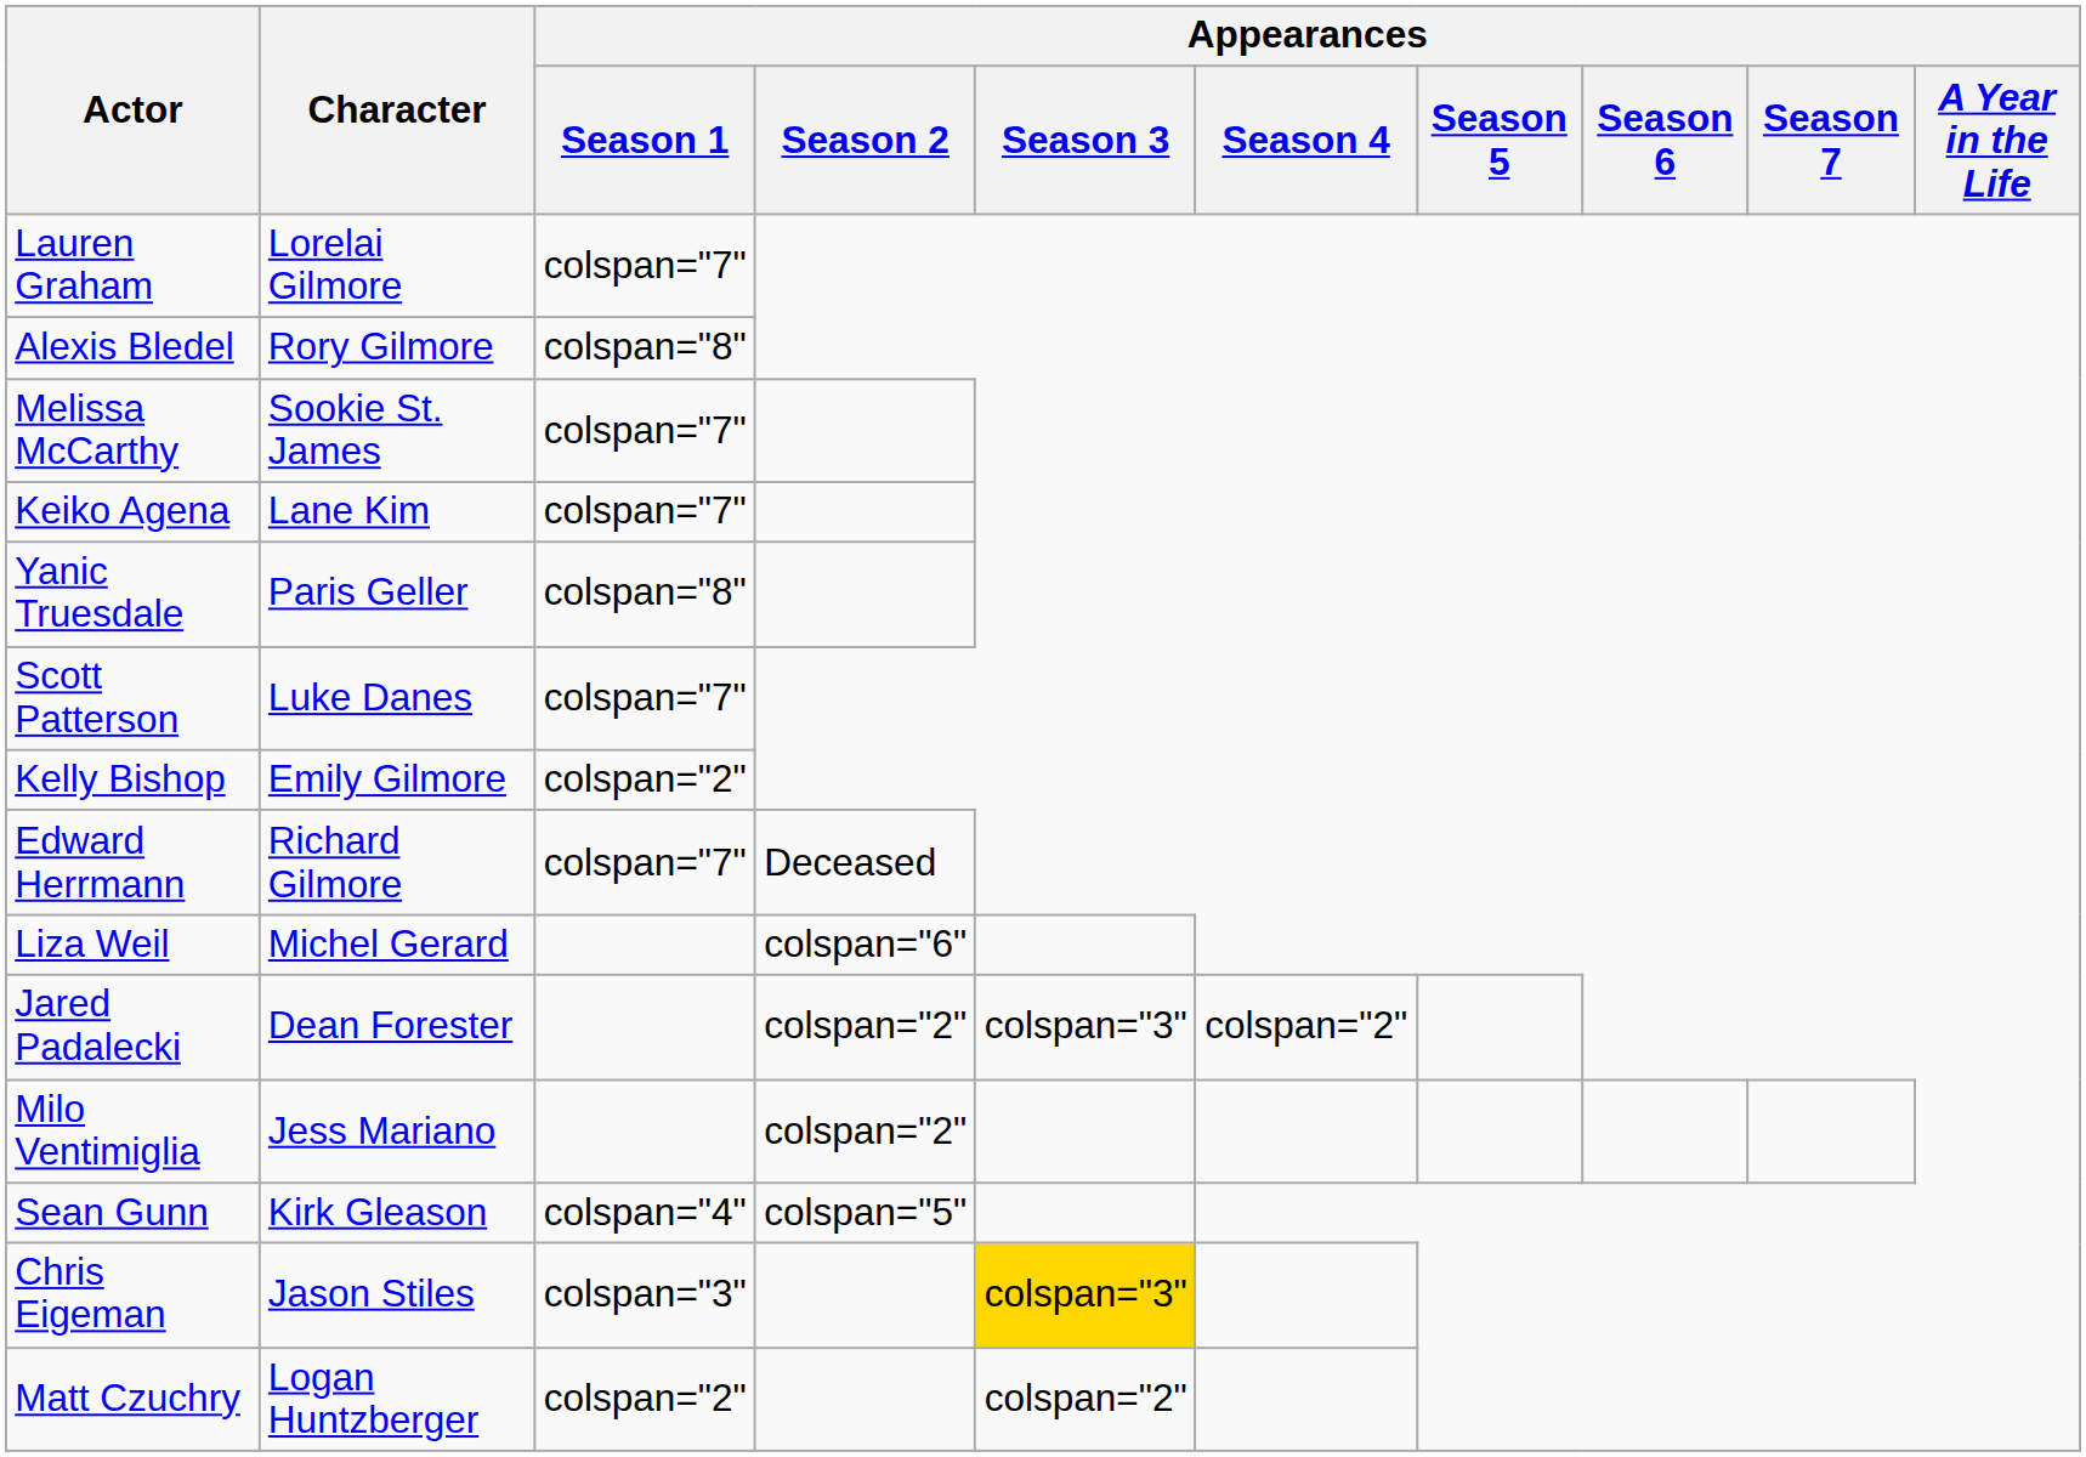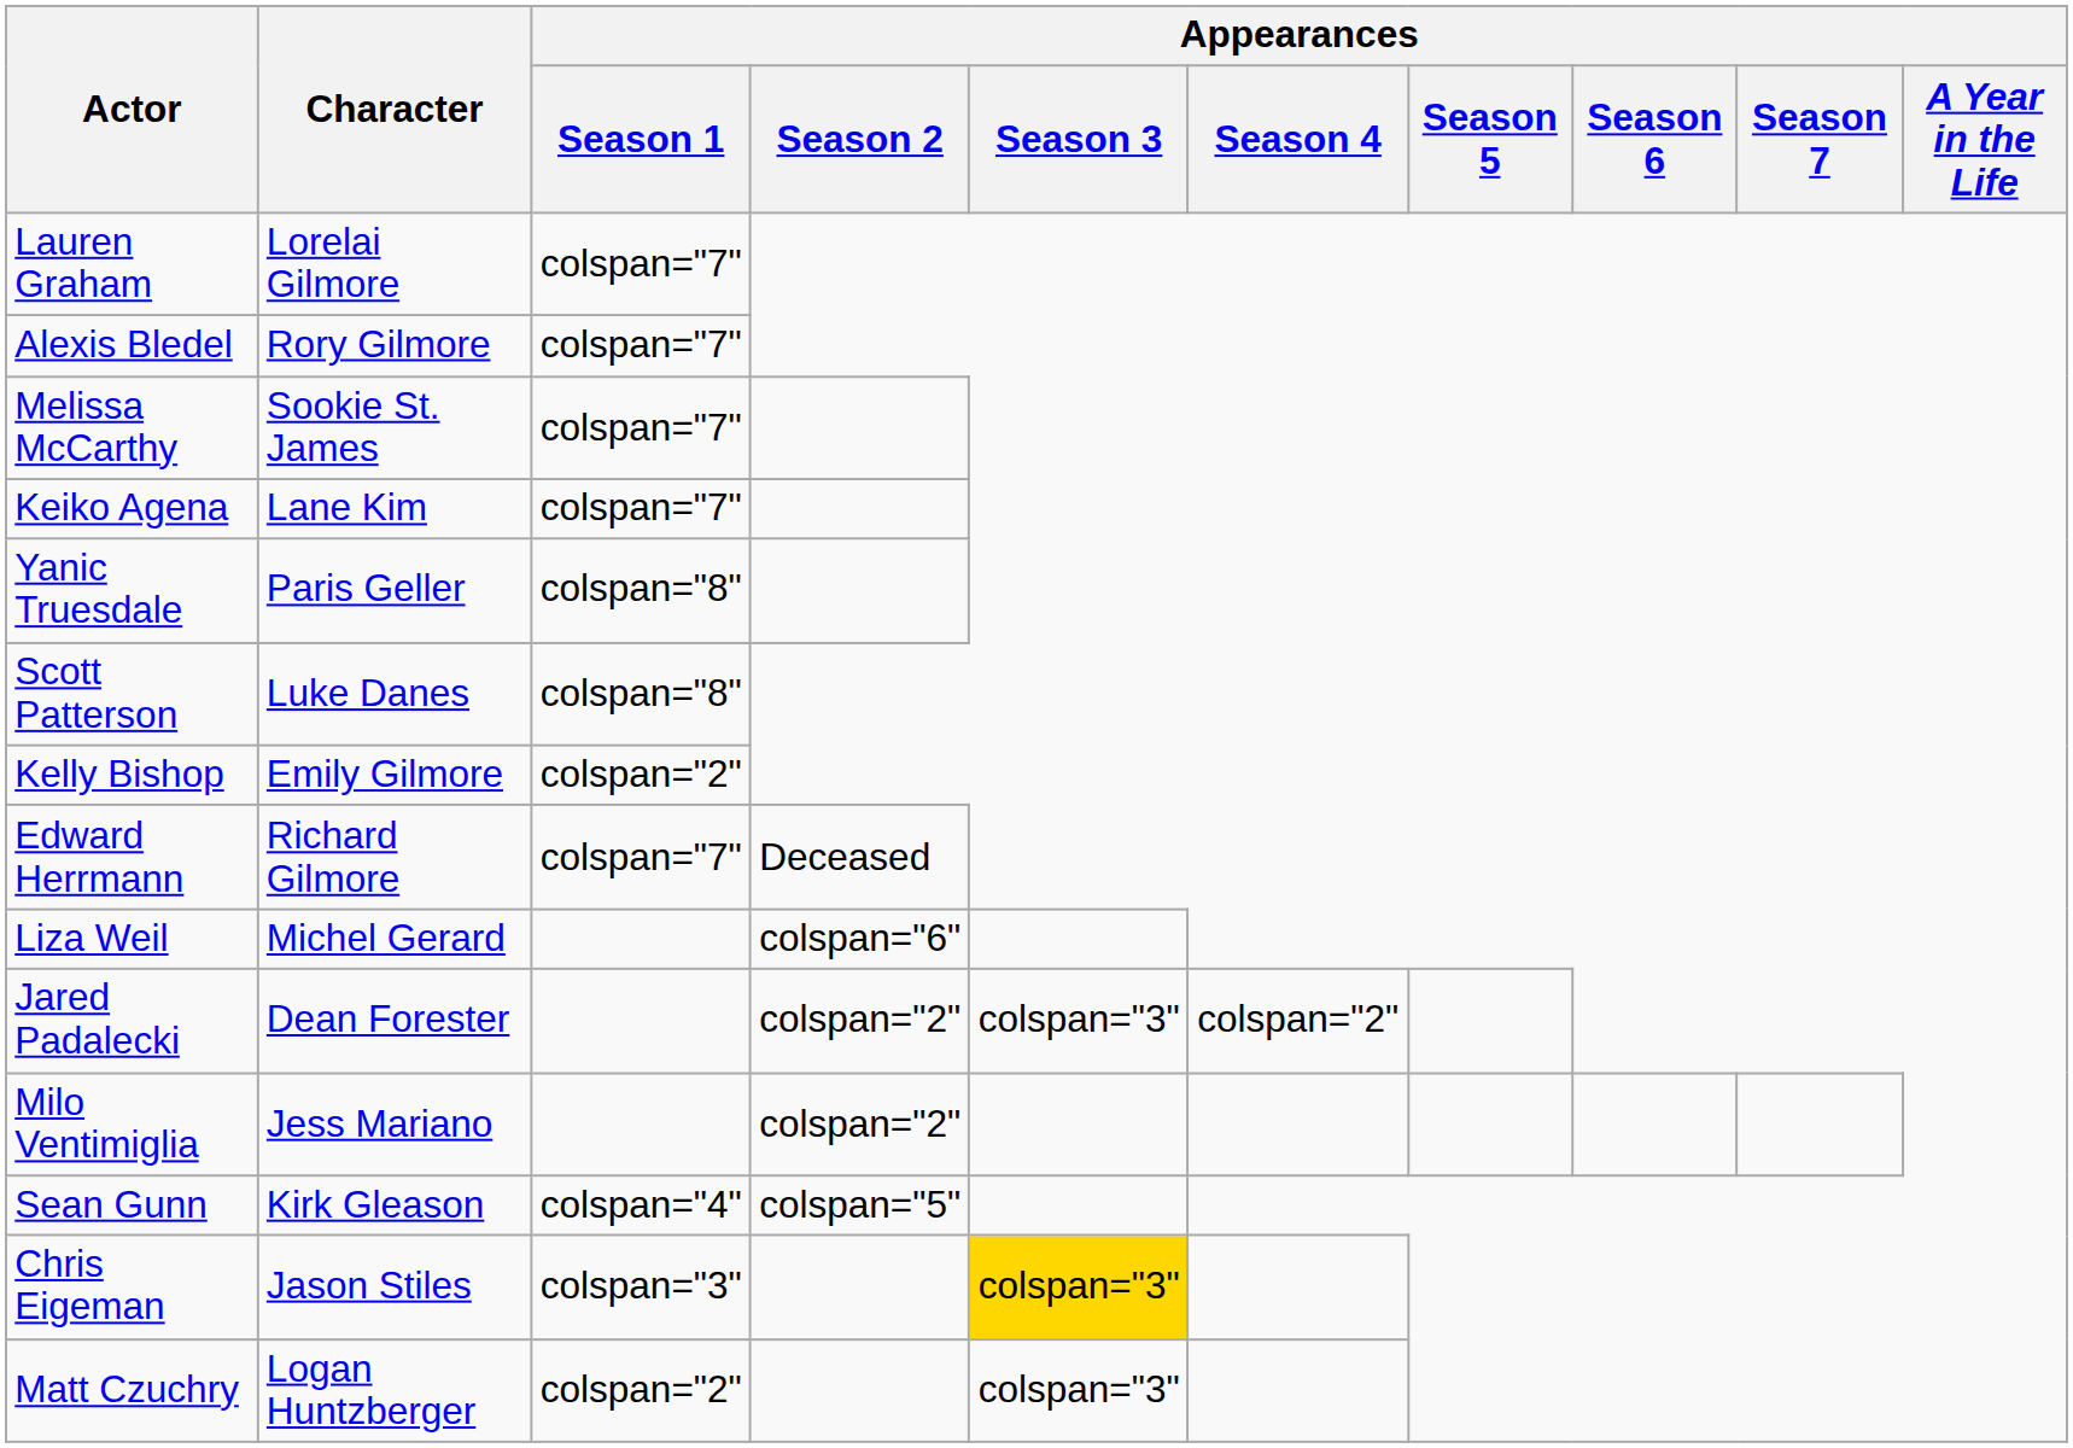Alexis Bledel | Appearances / Season 1: colspan="8" -> colspan="7"
Scott Patterson | Appearances / Season 1: colspan="7" -> colspan="8"
Matt Czuchry | Appearances / Season 3: colspan="2" -> colspan="3"
